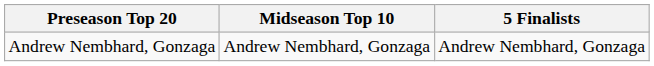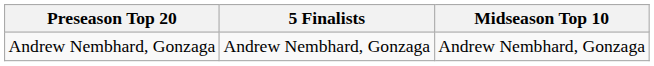columns swapped: Midseason Top 10 <-> 5 Finalists
